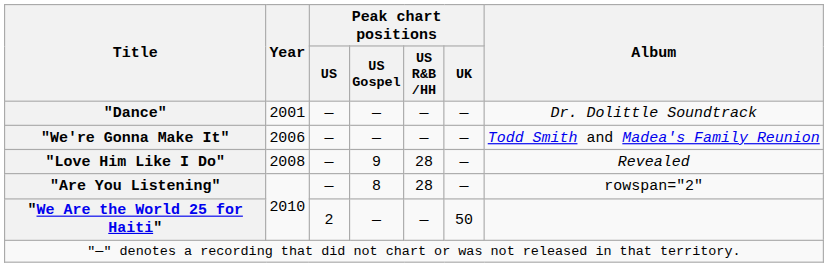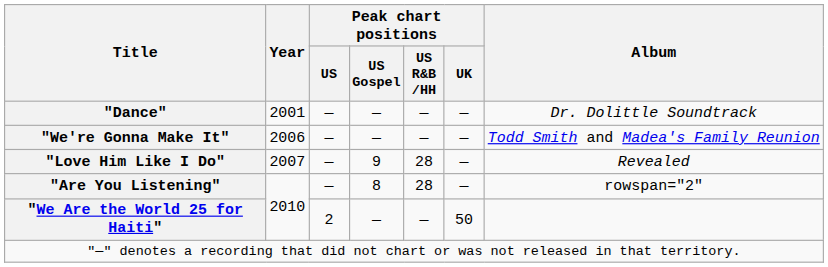"Love Him Like I Do" | Year: 2008 -> 2007
